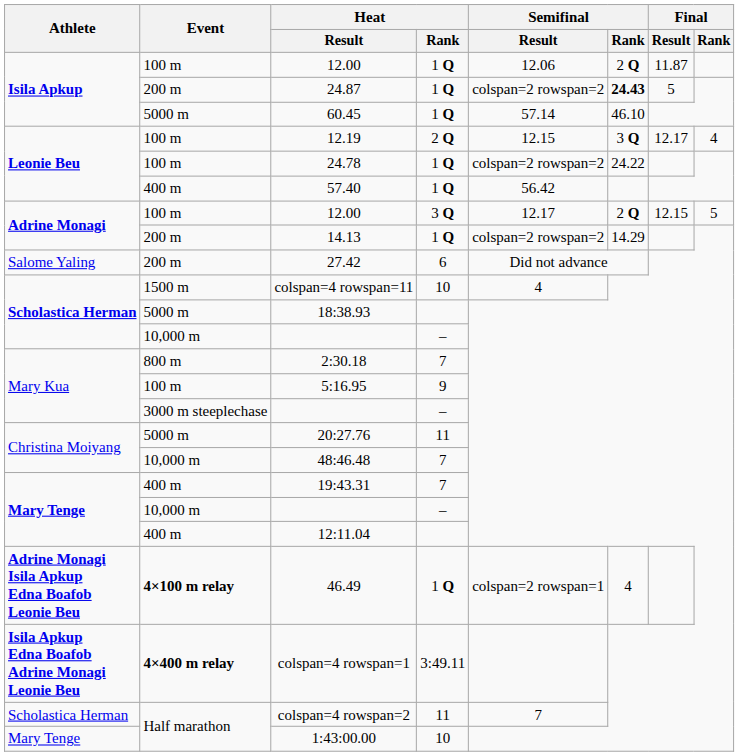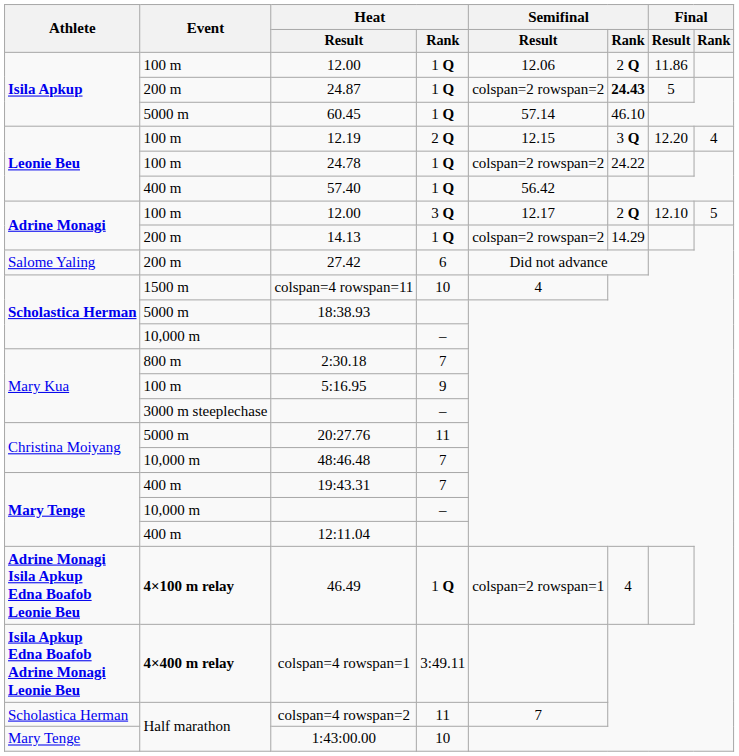Isila Apkup / 12.00 | Final / Result: 11.87 -> 11.86
12.19 | Final / Result: 12.17 -> 12.20
Adrine Monagi / 12.00 | Final / Result: 12.15 -> 12.10
